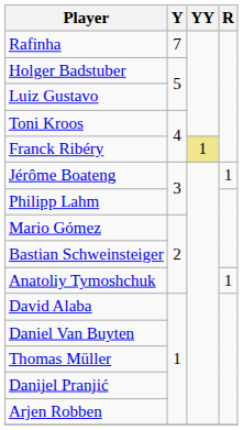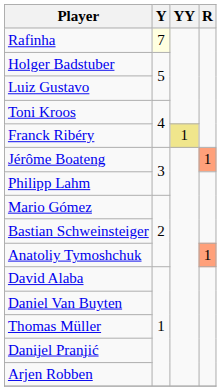Rafinha | Y: no background -> lightyellow background
Jérôme Boateng | R: no background -> lightsalmon background
Anatoliy Tymoshchuk | R: no background -> lightsalmon background
